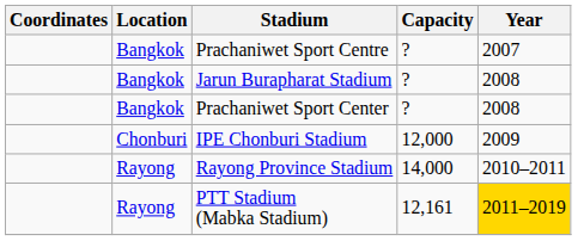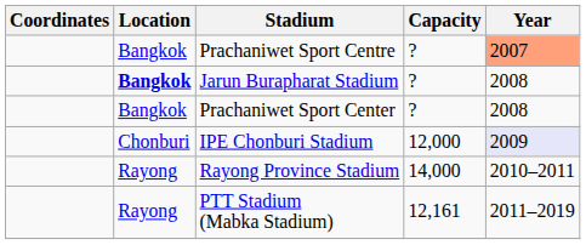Prachaniwet Sport Centre | Year: no background -> lightsalmon background
Jarun Burapharat Stadium | Location: normal -> bold
IPE Chonburi Stadium | Year: no background -> lavender background
PTT Stadium (Mabka Stadium) | Year: gold background -> no background
